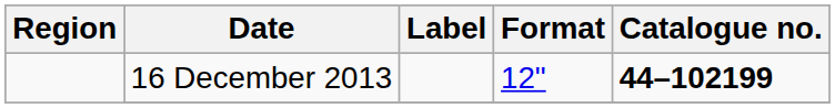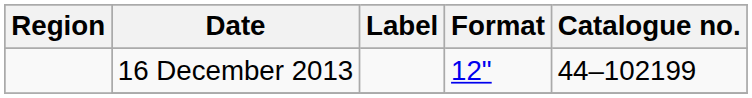16 December 2013 | Catalogue no.: bold -> normal
